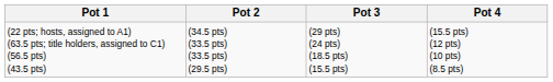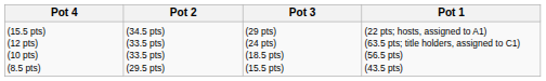columns swapped: Pot 1 <-> Pot 4
